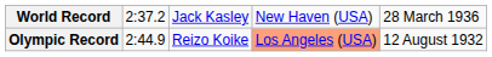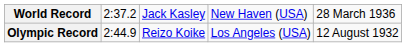Olympic Record | column 4: lightsalmon background -> no background
